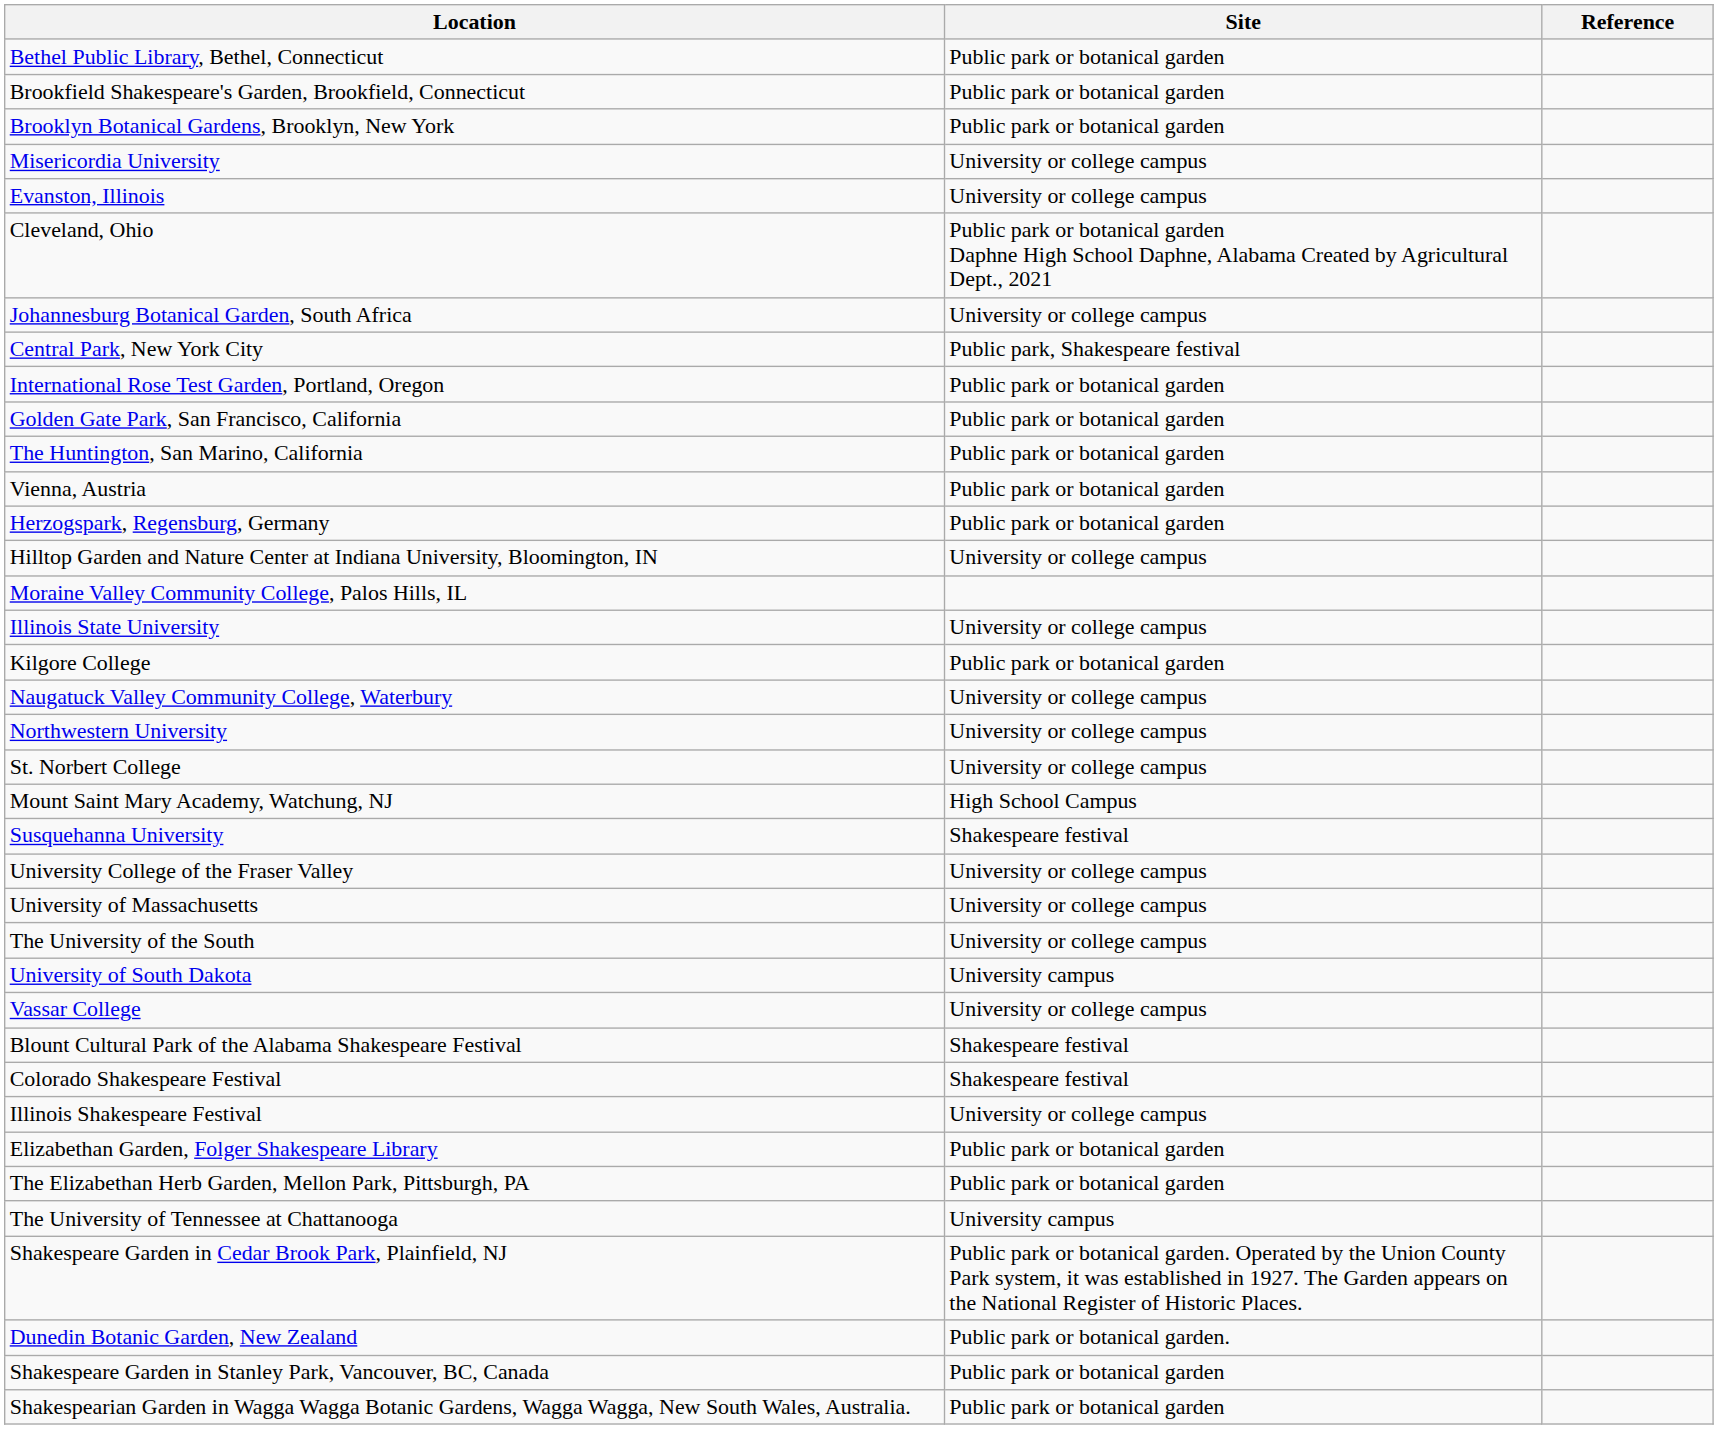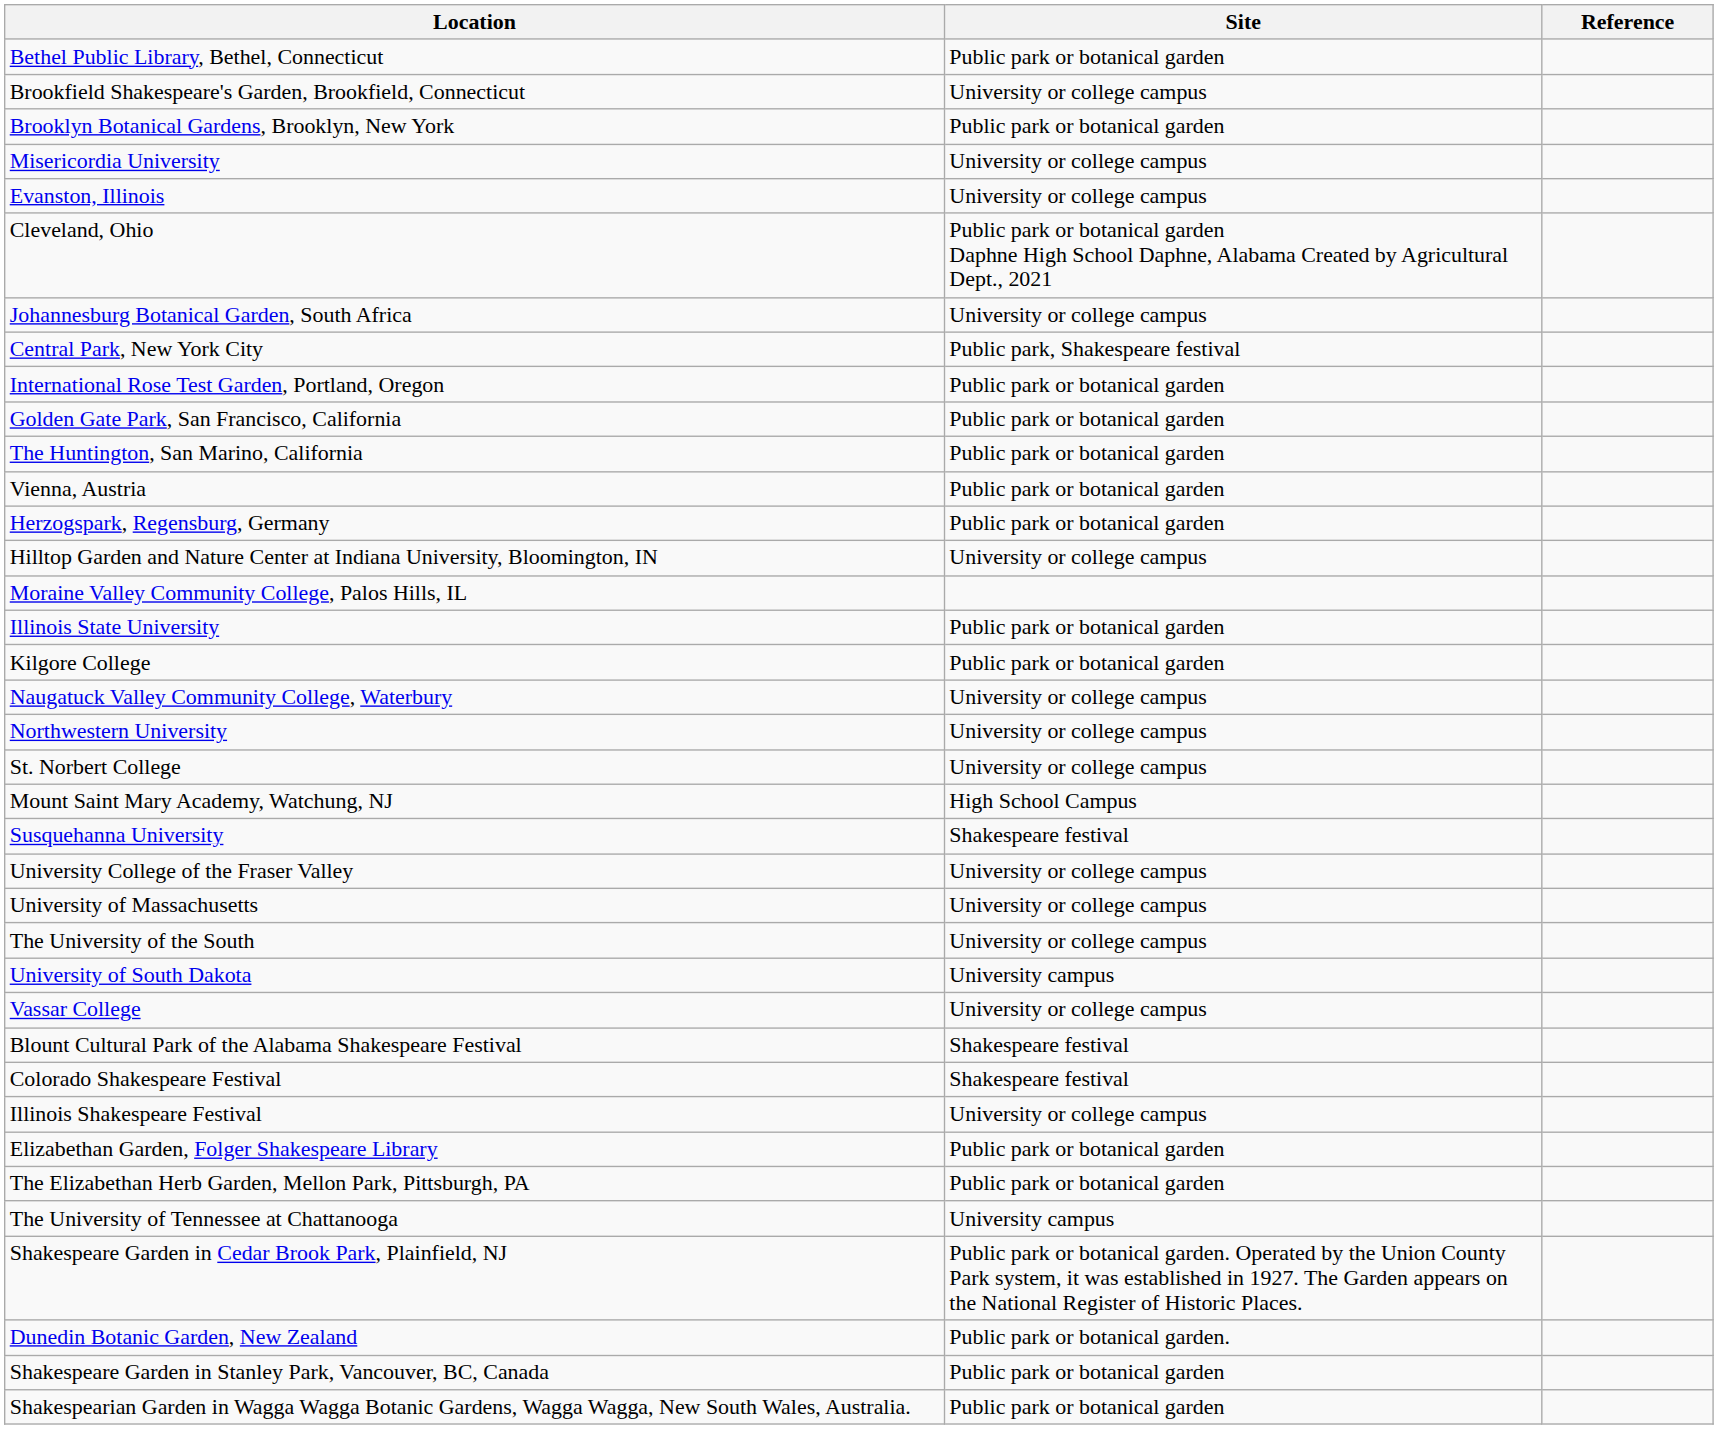Brookfield Shakespeare's Garden, Brookfield, Connecticut | Site: Public park or botanical garden -> University or college campus
Illinois State University | Site: University or college campus -> Public park or botanical garden
